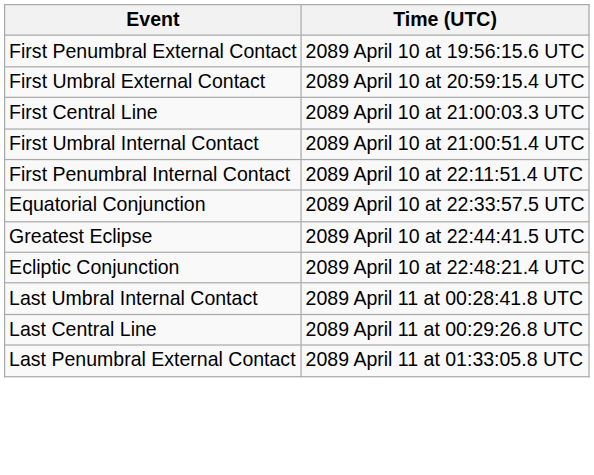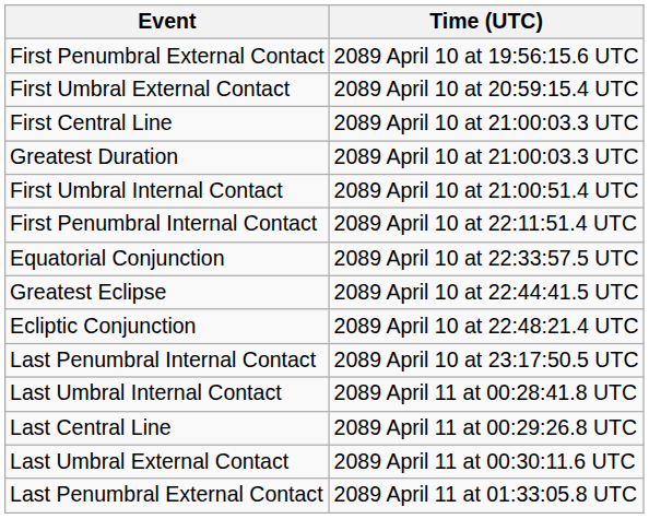+ row: Greatest Duration | 2089 April 10 at 21:00:03.3 UTC
+ row: Last Penumbral Internal Contact | 2089 April 10 at 23:17:50.5 UTC
+ row: Last Umbral External Contact | 2089 April 11 at 00:30:11.6 UTC
